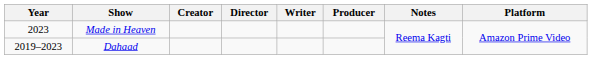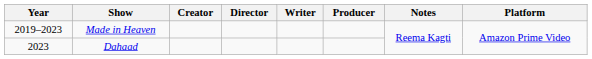Made in Heaven | Year: 2023 -> 2019–2023
Dahaad | Year: 2019–2023 -> 2023
